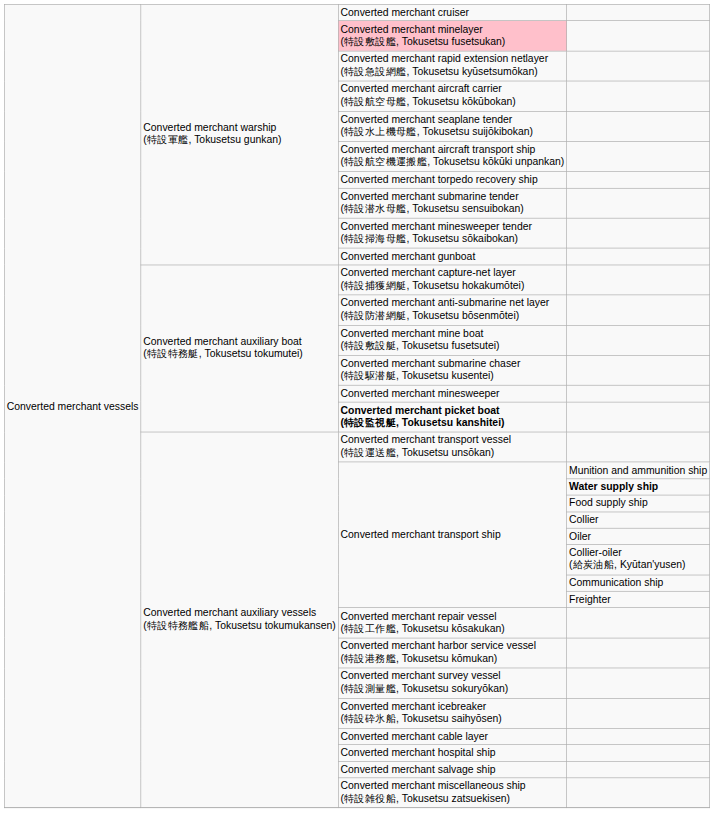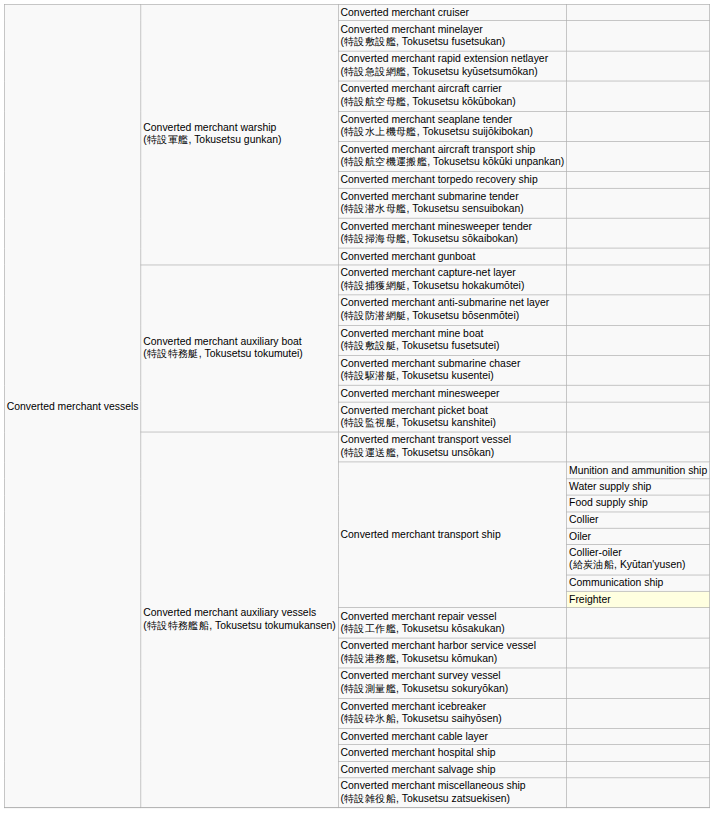Converted merchant minelayer (特設敷設艦, Tokusetsu fusetsukan) | column 3: pink background -> no background
Converted merchant picket boat (特設監視艇, Tokusetsu kanshitei) | column 3: bold -> normal
Converted merchant transport ship / Water supply ship | column 4: bold -> normal
Converted merchant transport ship / Freighter | column 4: no background -> lightyellow background
